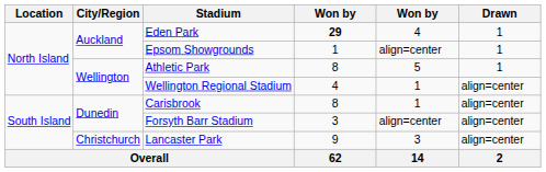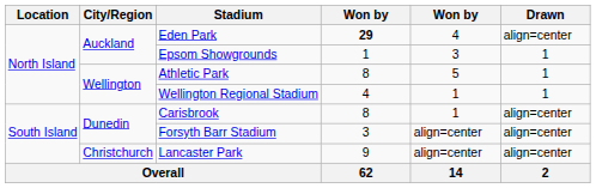Eden Park | Drawn: 1 -> align=center
Epsom Showgrounds | column 5: align=center -> 3
Wellington Regional Stadium | Drawn: align=center -> 1
Lancaster Park | column 5: 3 -> align=center
